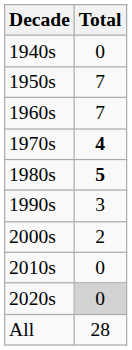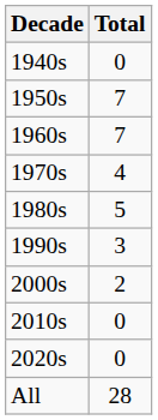1970s | Total: bold -> normal
1980s | Total: bold -> normal
2020s | Total: lightgrey background -> no background
